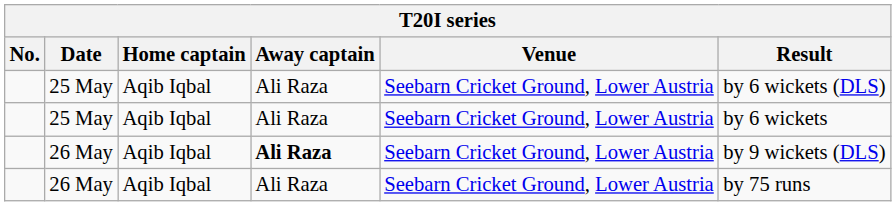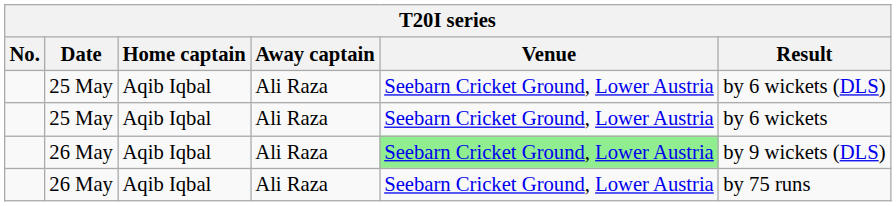row 5 | Away captain: bold -> normal
row 5 | Venue: no background -> lightgreen background
